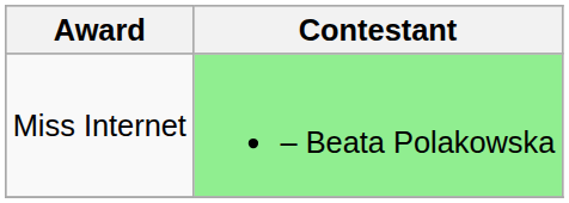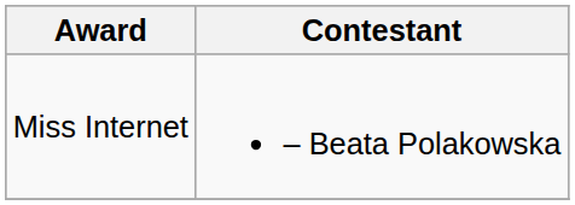Miss Internet | Contestant: lightgreen background -> no background
